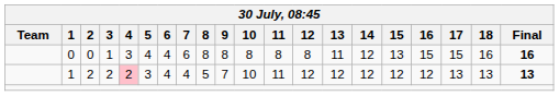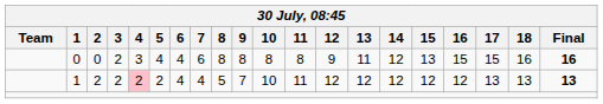row 3 | 3: 1 -> 2
row 3 | 12: 8 -> 9
row 4 | 5: 3 -> 2
